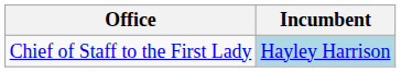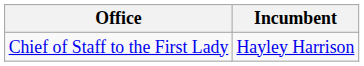Chief of Staff to the First Lady | Incumbent: lightblue background -> no background
